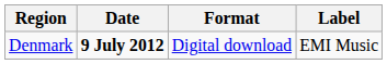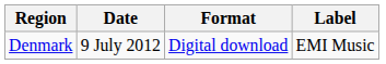Denmark | Date: bold -> normal
